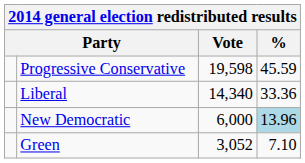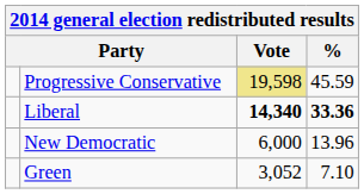Progressive Conservative | Vote: no background -> khaki background
Liberal | Vote: normal -> bold
Liberal | %: normal -> bold
New Democratic | %: lightblue background -> no background
